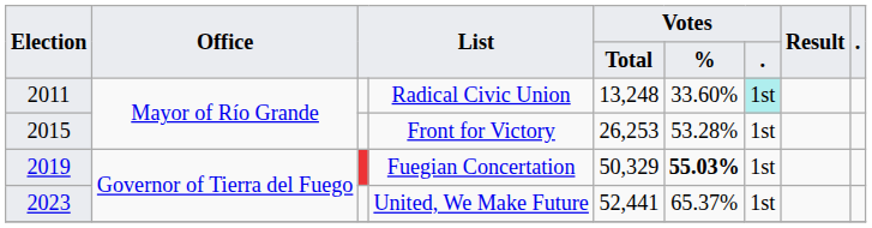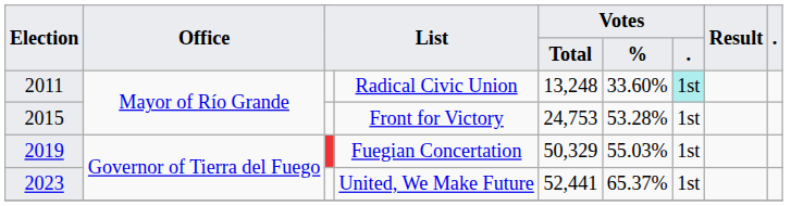Front for Victory | Votes / Total: 26,253 -> 24,753
Fuegian Concertation | Votes / %: bold -> normal
